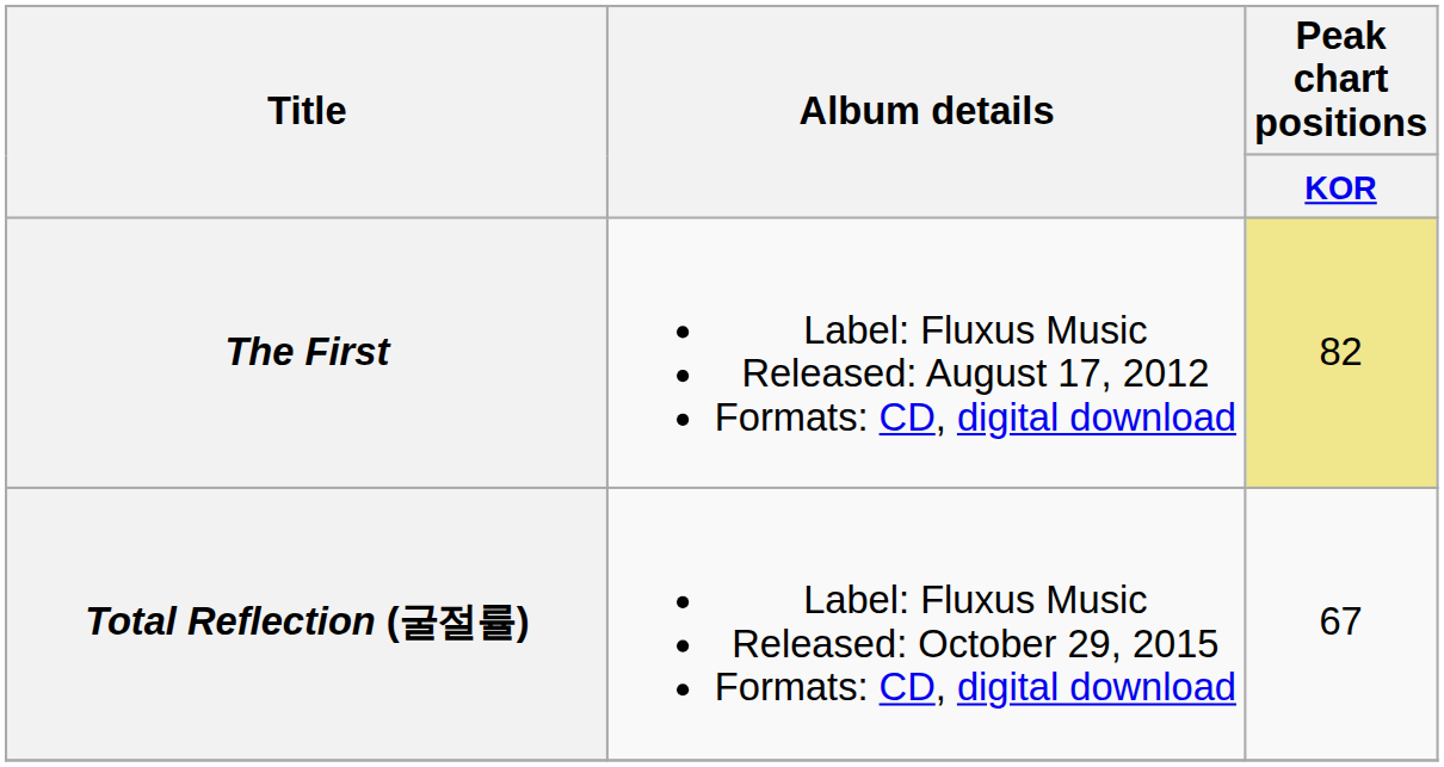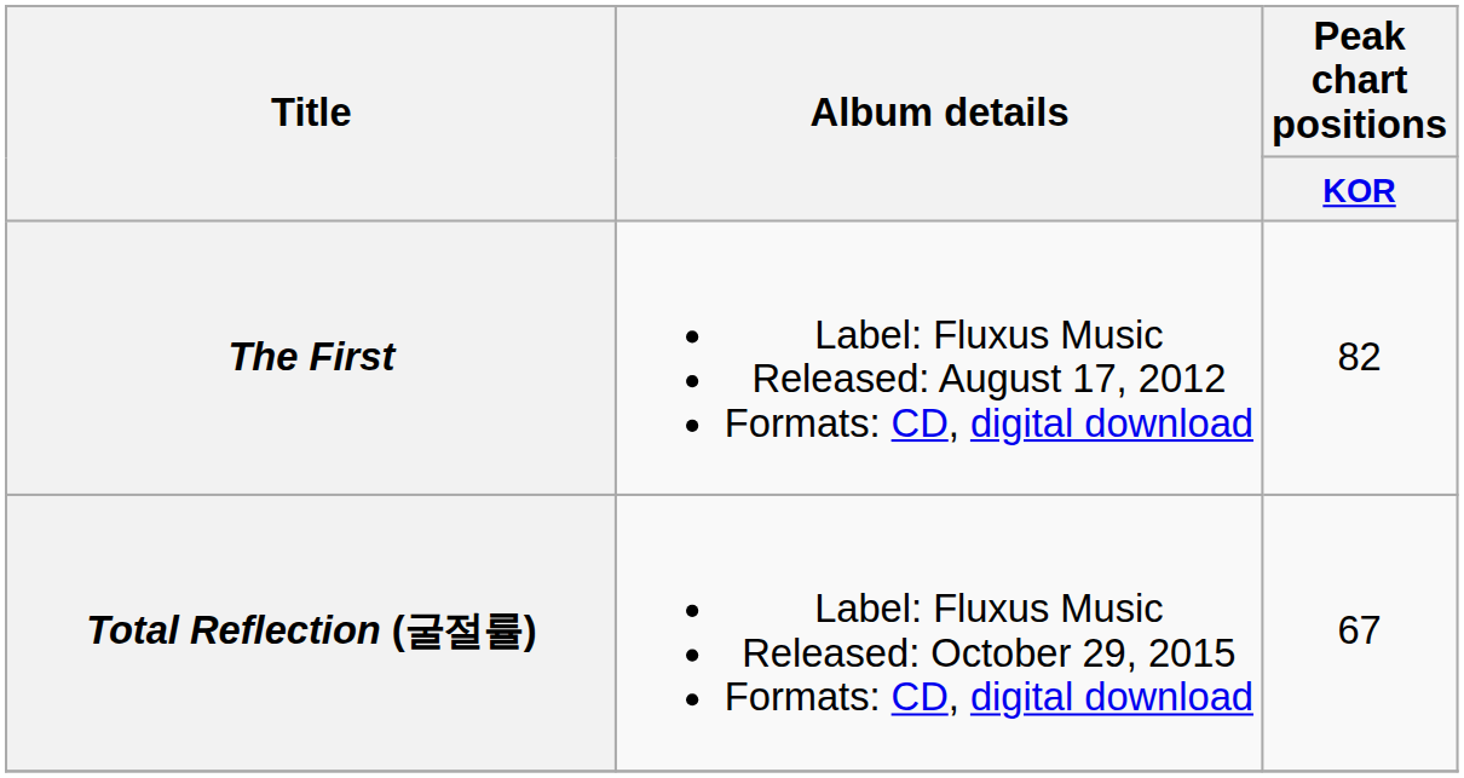The First | Peak chart positions / KOR: khaki background -> no background
